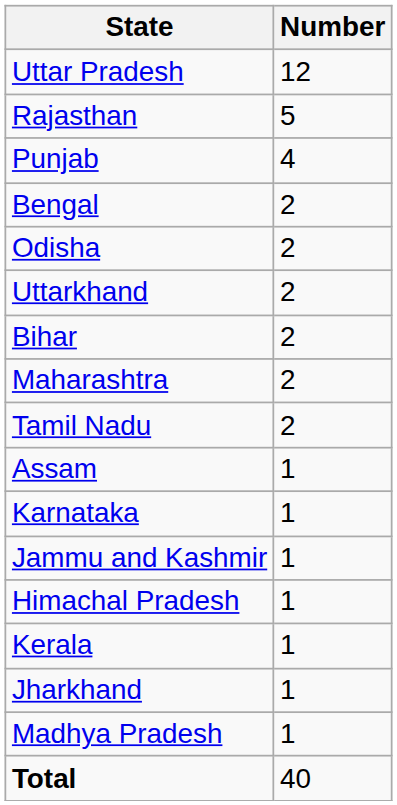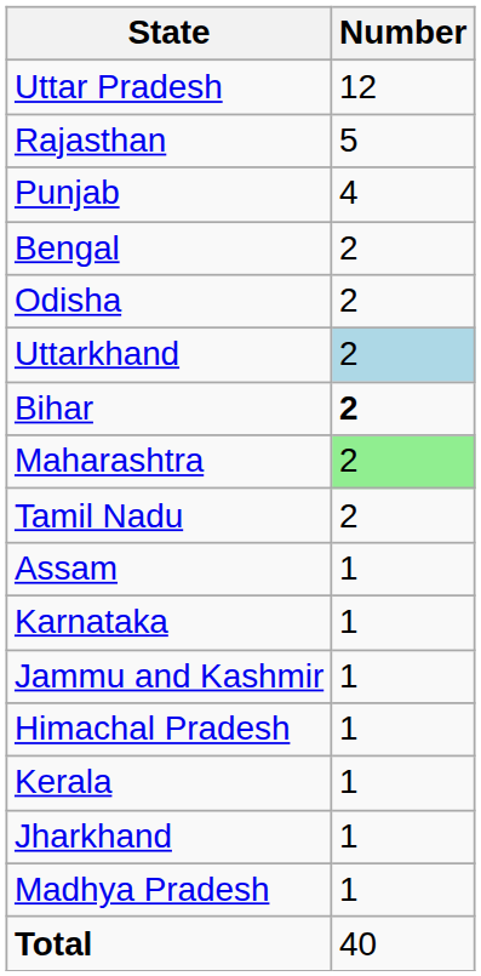Uttarkhand | Number: no background -> lightblue background
Bihar | Number: normal -> bold
Maharashtra | Number: no background -> lightgreen background
